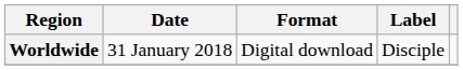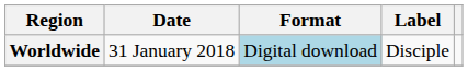Worldwide | Format: no background -> lightblue background
